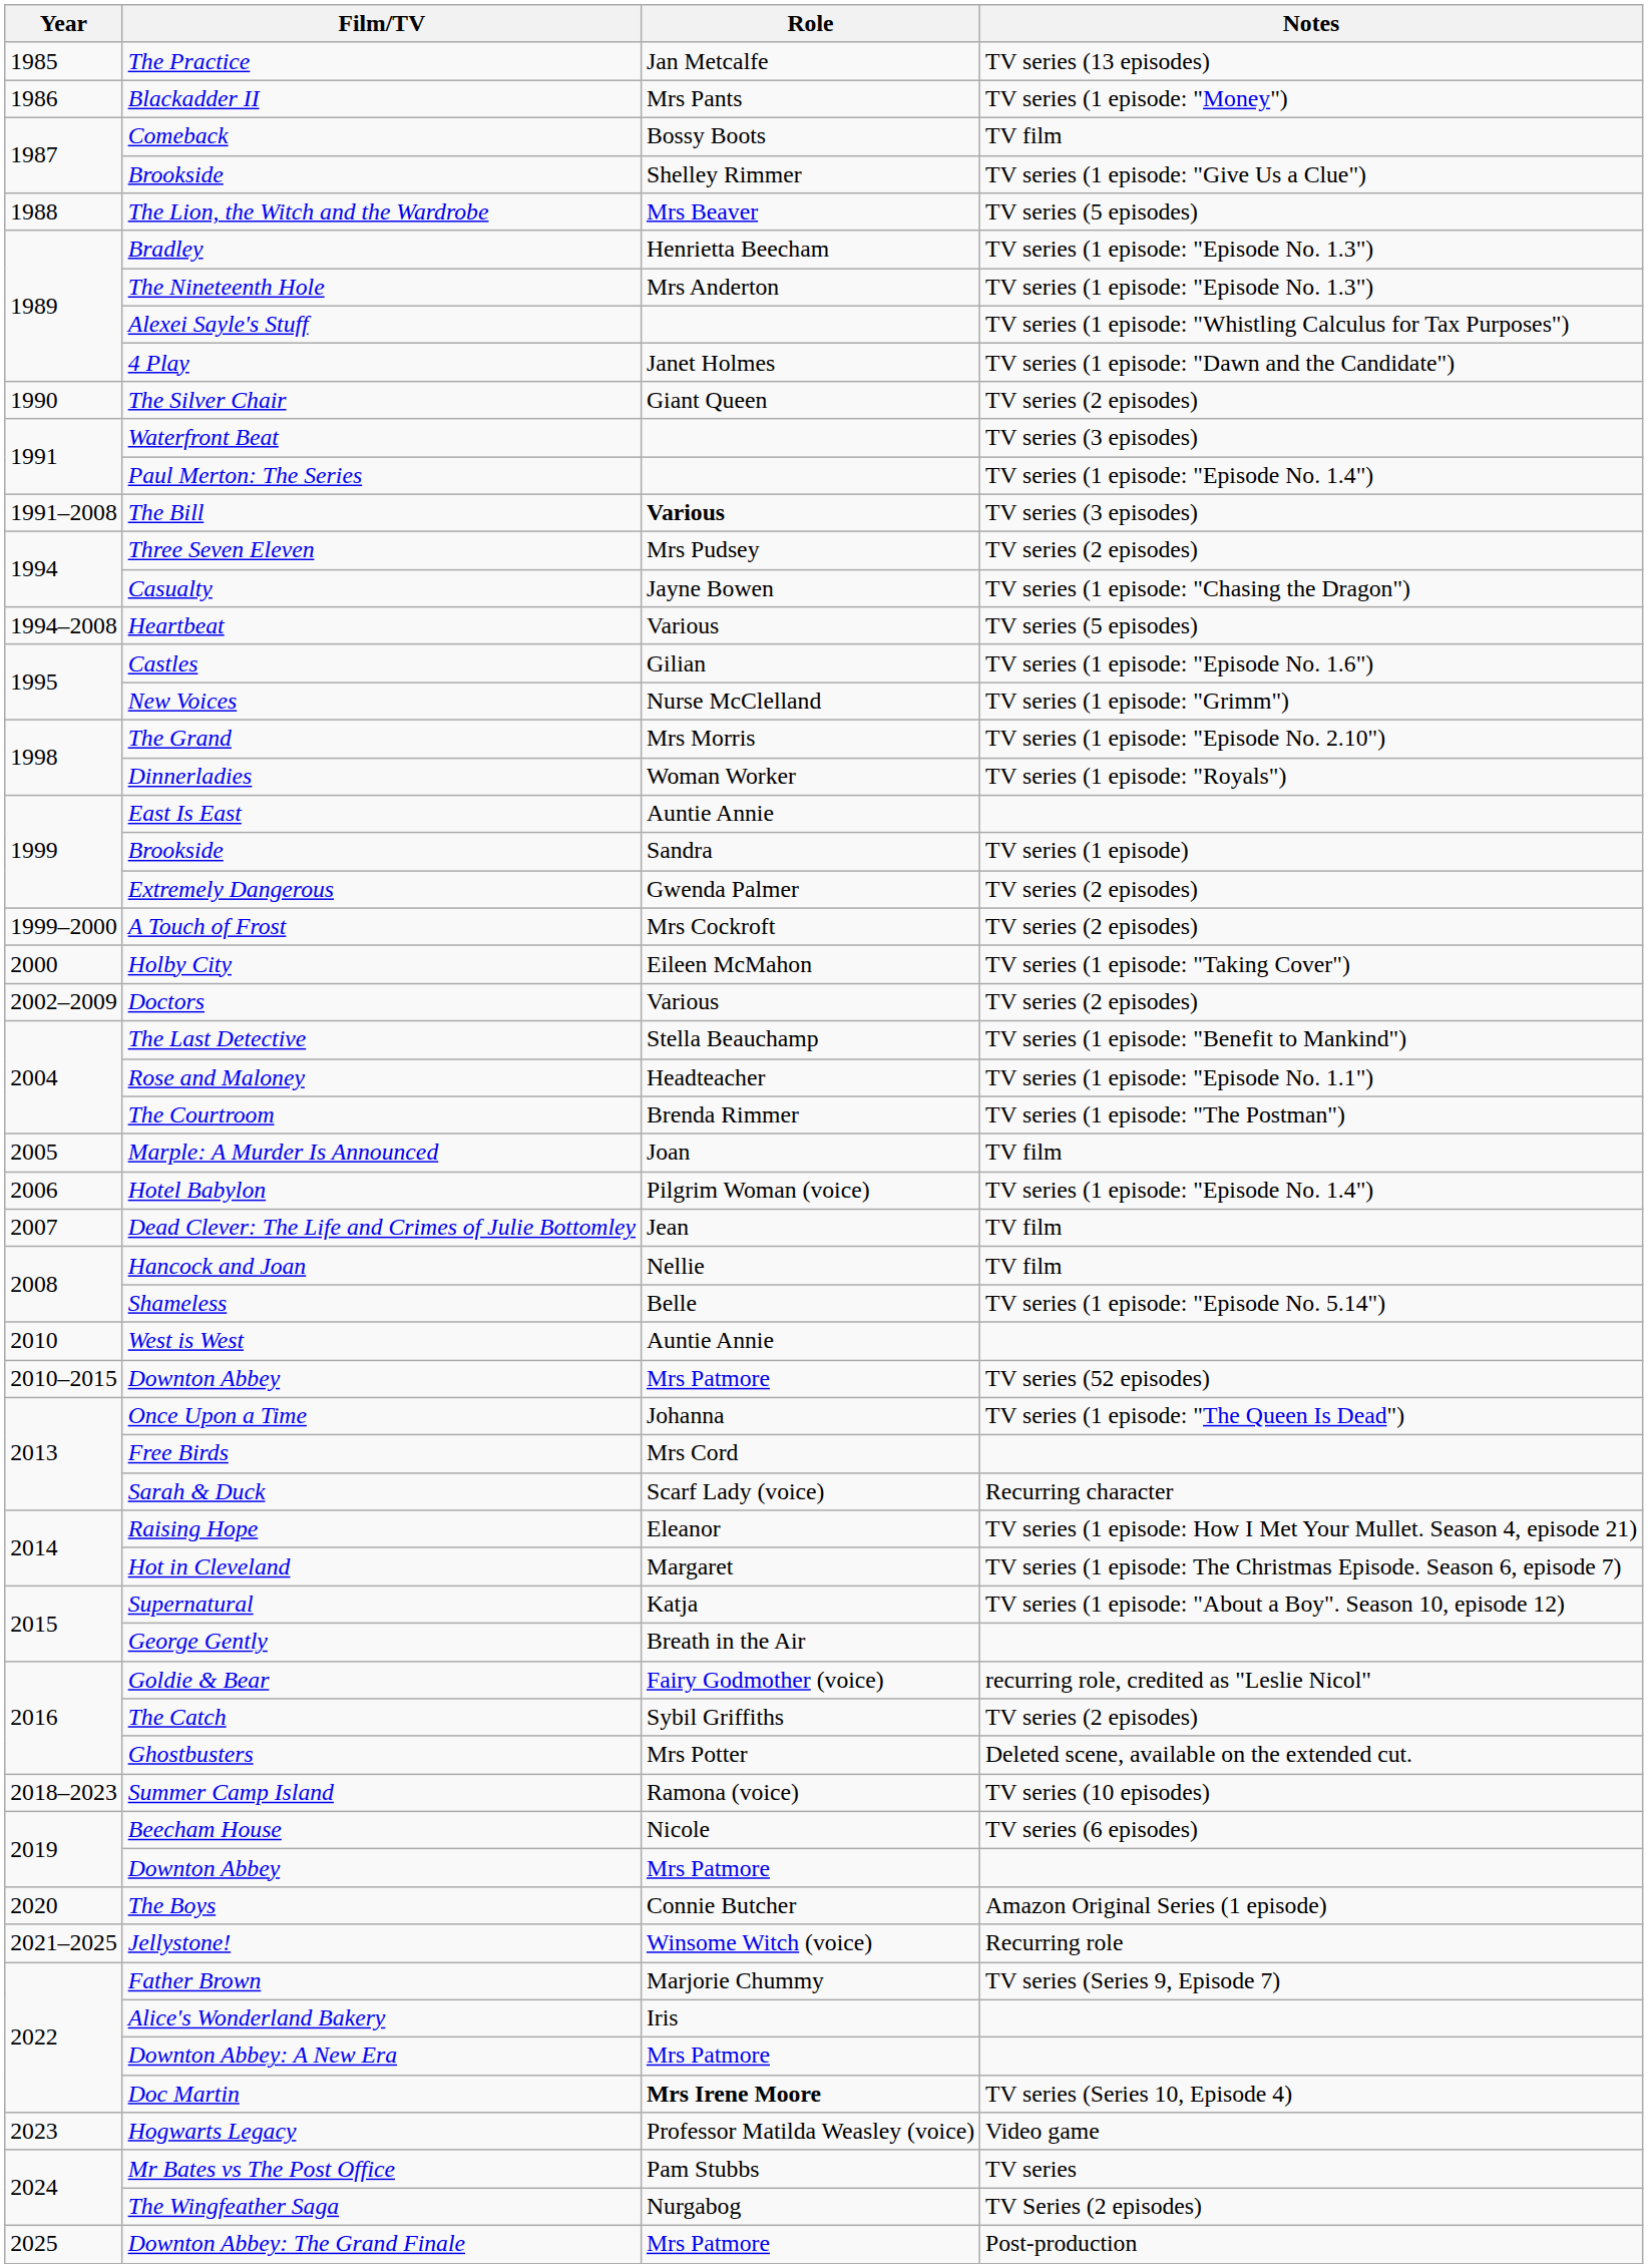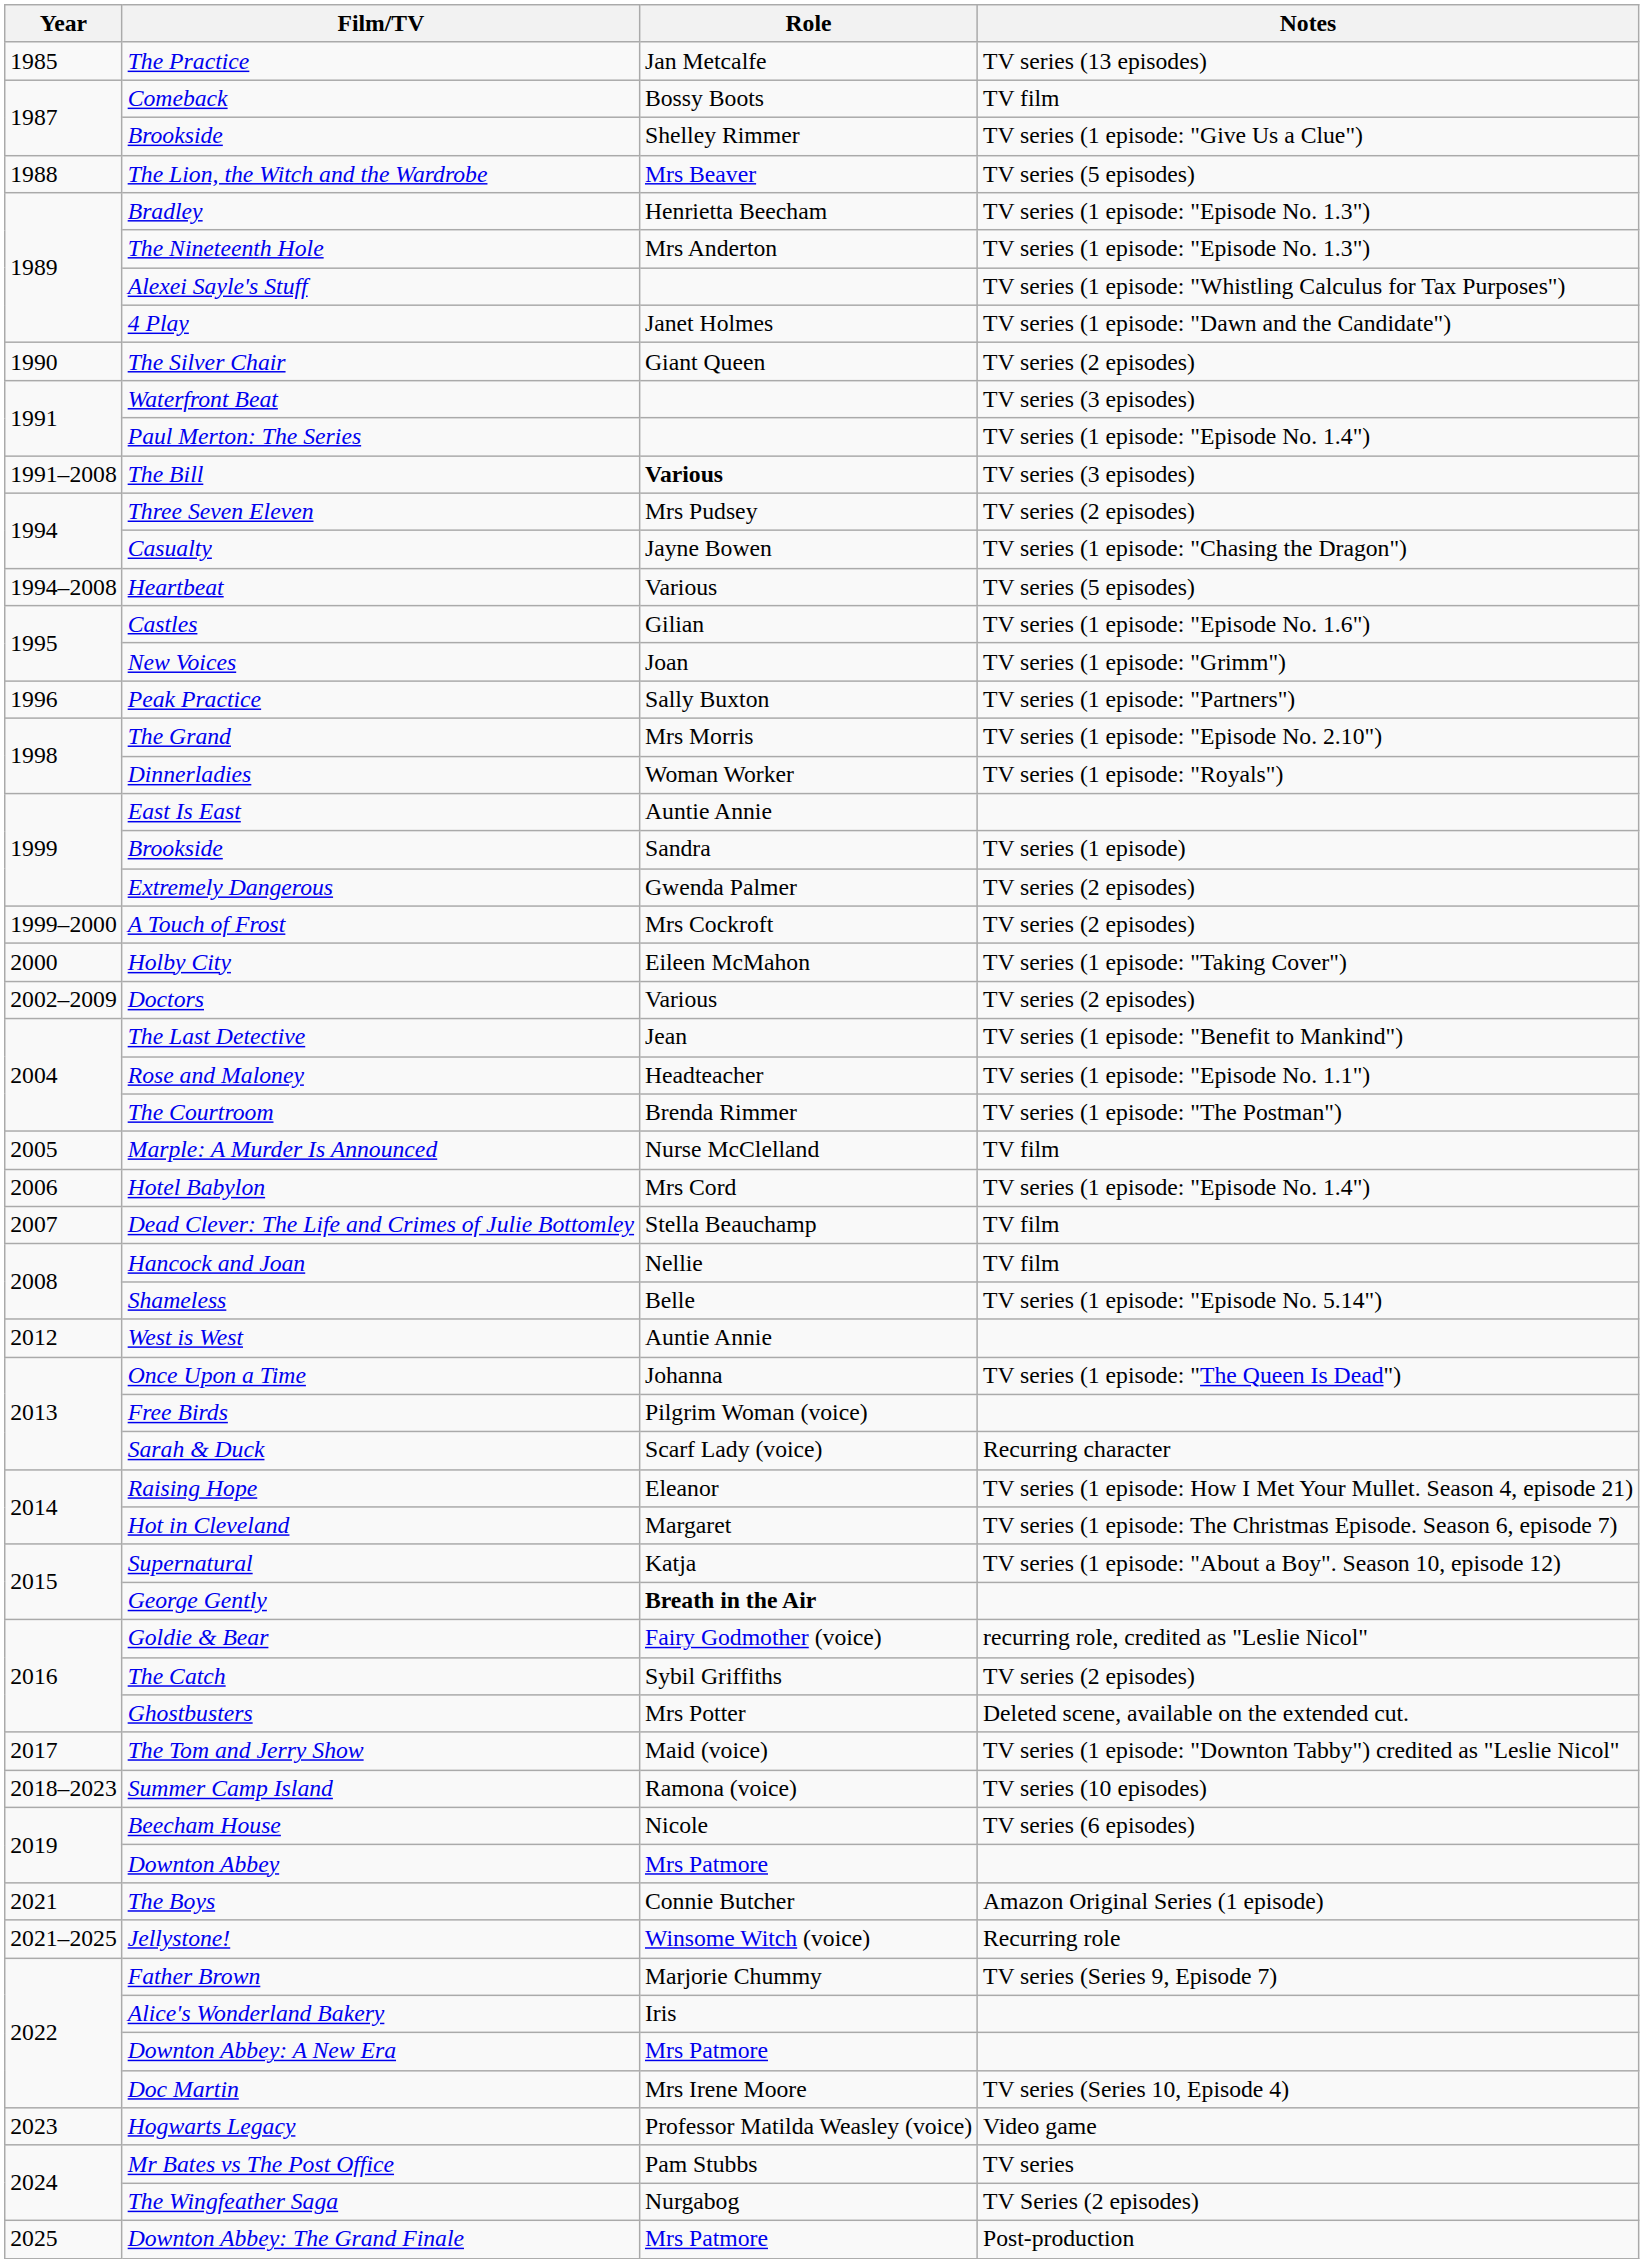- row: 1986 | Blackadder II | Mrs Pants | TV series (1 episode: "Money")
New Voices | Role: Nurse McClelland -> Joan
+ row: 1996 | Peak Practice | Sally Buxton | TV series (1 episode: "Partners")
The Last Detective | Role: Stella Beauchamp -> Jean
Marple: A Murder Is Announced | Role: Joan -> Nurse McClelland
Hotel Babylon | Role: Pilgrim Woman (voice) -> Mrs Cord
Dead Clever: The Life and Crimes of Julie Bottomley | Role: Jean -> Stella Beauchamp
West is West | Year: 2010 -> 2012
- row: 2010–2015 | Downton Abbey | Mrs Patmore | TV series (52 episodes)
Free Birds | Role: Mrs Cord -> Pilgrim Woman (voice)
George Gently | Role: normal -> bold
+ row: 2017 | The Tom and Jerry Show | Maid (voice) | TV series (1 episode: "Downton Tabby") credited as "Leslie Nicol"
The Boys | Year: 2020 -> 2021
Doc Martin | Role: bold -> normal
